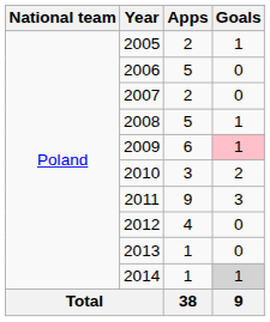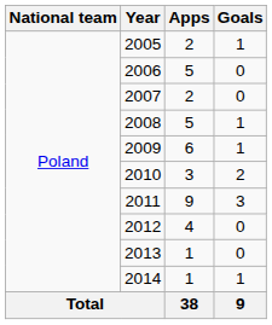2009 | Goals: pink background -> no background
2014 | Goals: lightgrey background -> no background
